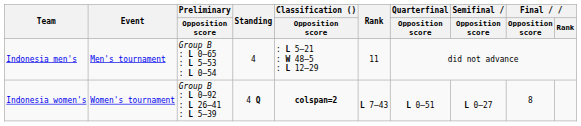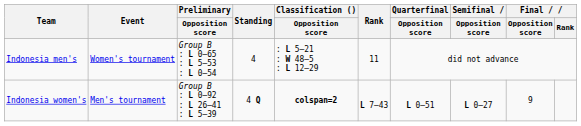Indonesia men's | Event: Men's tournament -> Women's tournament
Indonesia women's | Event: Women's tournament -> Men's tournament
Indonesia women's | Final / Opposition score: 8 -> 9
